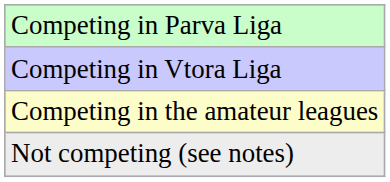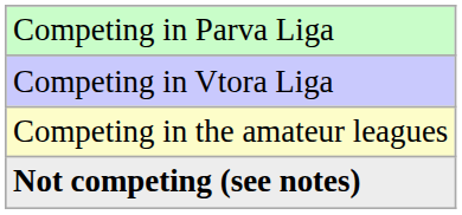row 4 | column 1: normal -> bold
